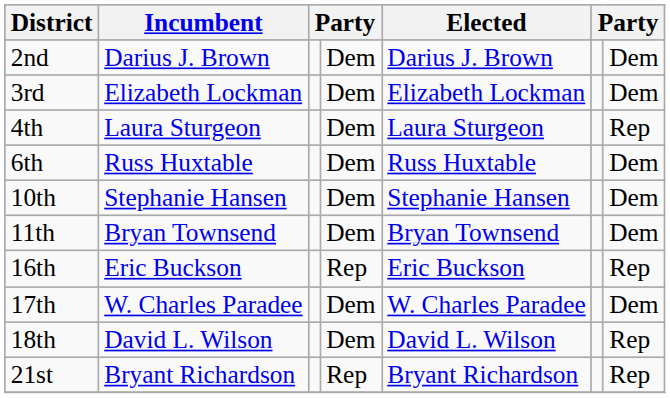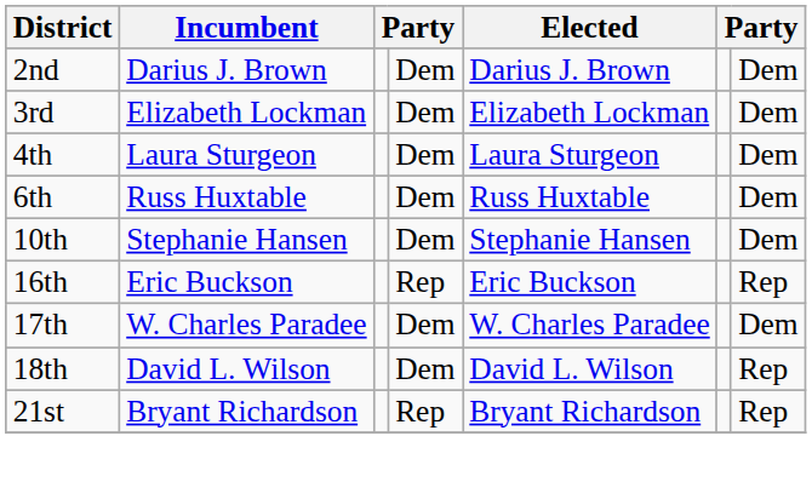4th | column 7: Rep -> Dem
- row: 11th | Bryan Townsend | Dem | Bryan Townsend | Dem
